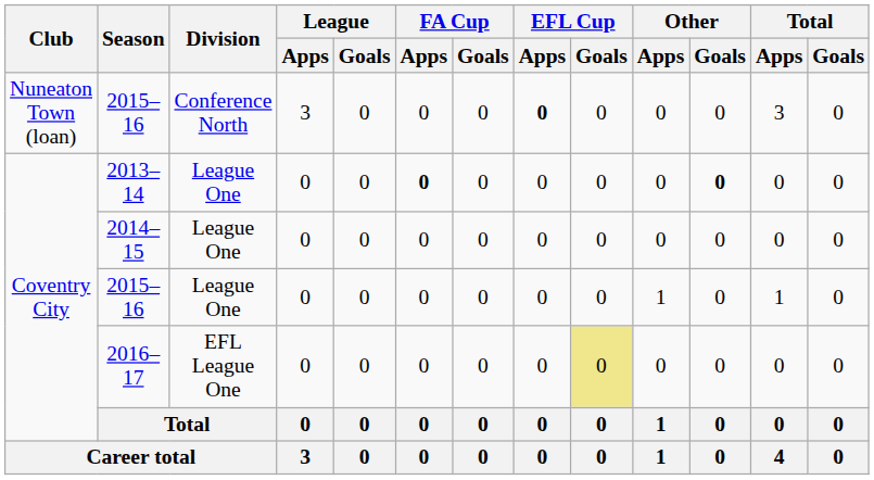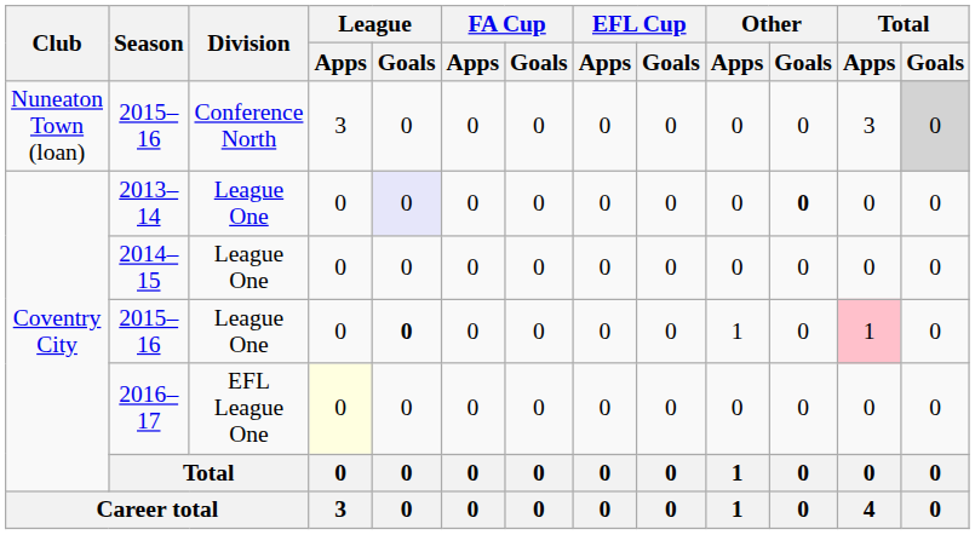2015–16 / Conference North | EFL Cup / Apps: bold -> normal
2015–16 / Conference North | Total / Goals: no background -> lightgrey background
2013–14 | League / Goals: no background -> lavender background
2013–14 | FA Cup / Apps: bold -> normal
2015–16 / League One | League / Goals: normal -> bold
2015–16 / League One | Total / Apps: no background -> pink background
2016–17 | League / Apps: no background -> lightyellow background
2016–17 | EFL Cup / Goals: khaki background -> no background
